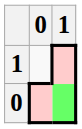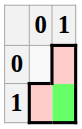row 2 | column 1: 1 -> 0
row 3 | column 1: 0 -> 1
